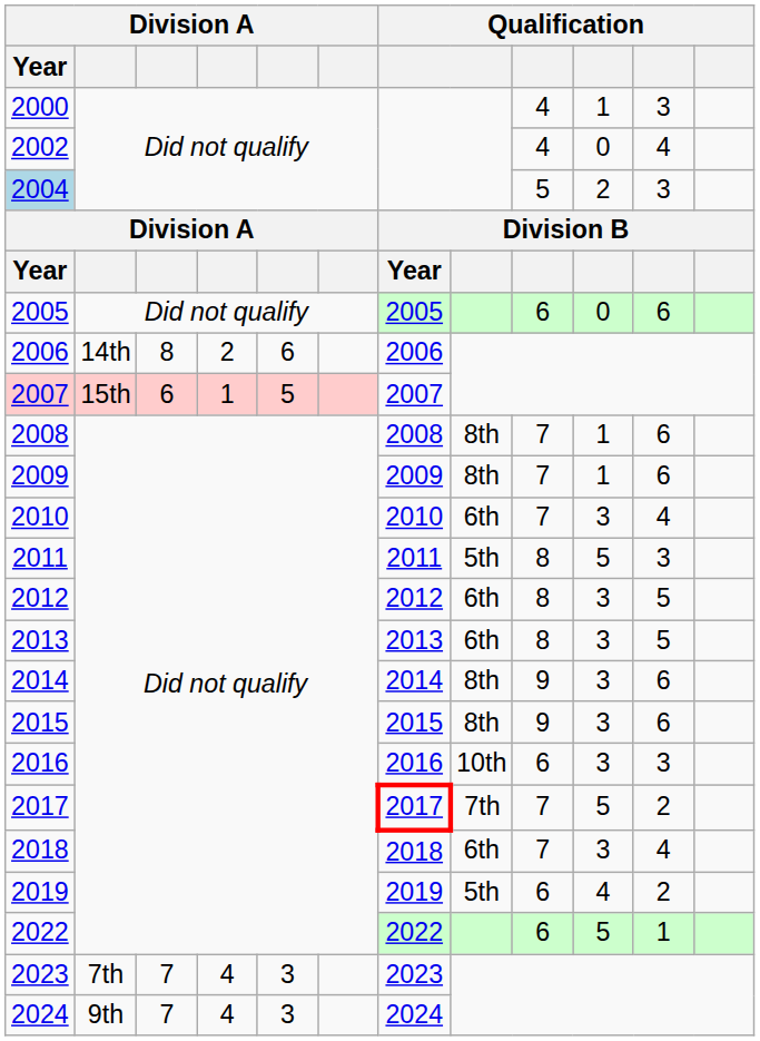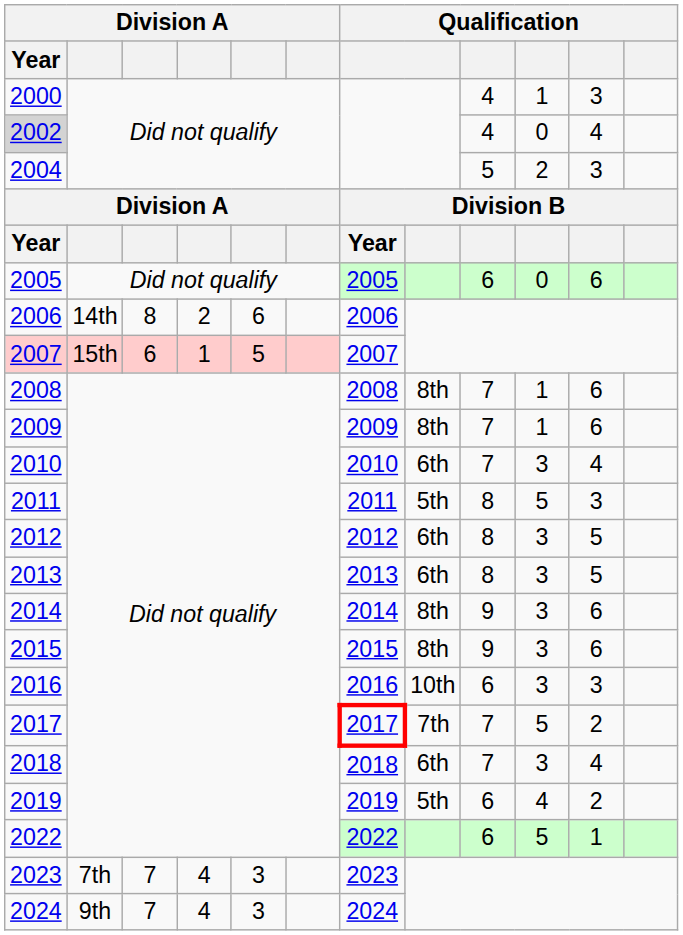2002 | Division A / Year: no background -> lightgrey background
2004 | Division A / Year: lightblue background -> no background
